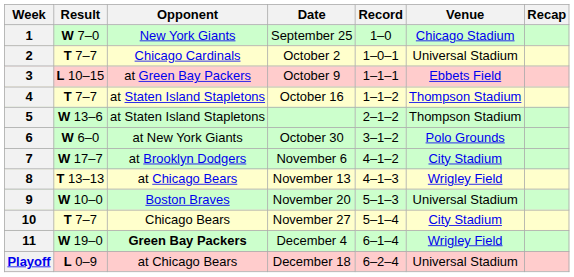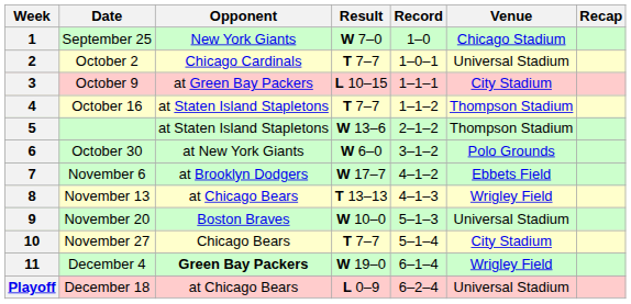columns swapped: Date <-> Result
3 | Venue: Ebbets Field -> City Stadium
7 | Venue: City Stadium -> Ebbets Field
